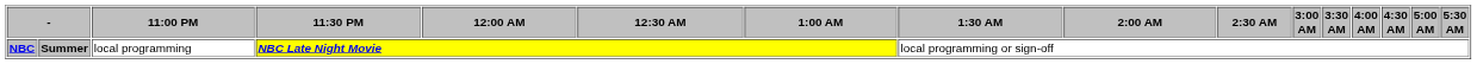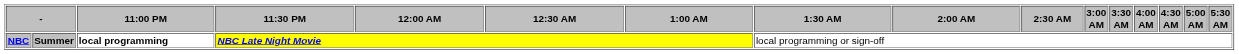NBC | 11:00 PM: normal -> bold
